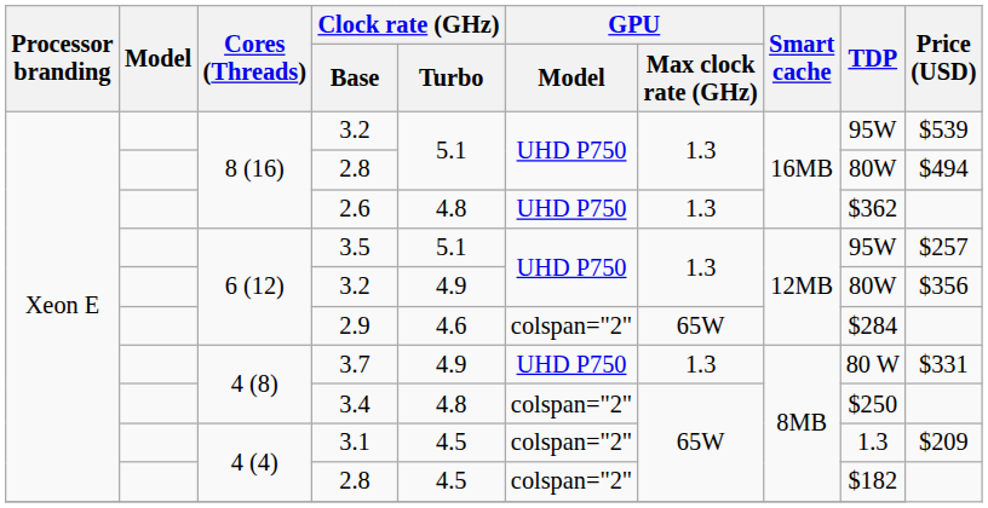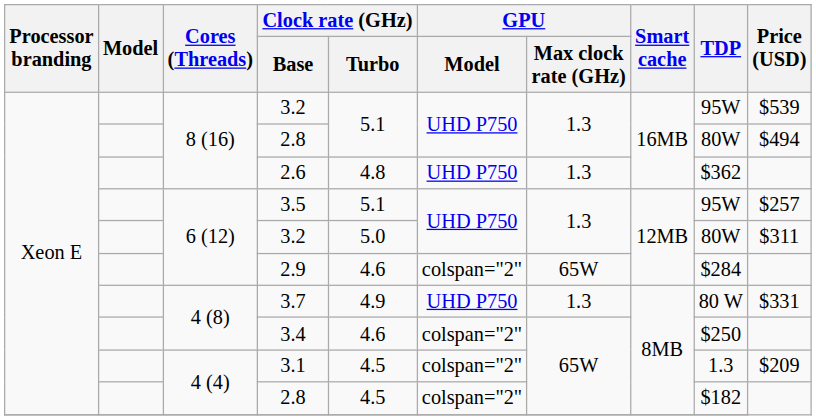6 (12) / 3.2 | Clock rate (GHz) / Turbo: 4.9 -> 5.0
6 (12) / 3.2 | Price (USD): $356 -> $311
3.4 | Clock rate (GHz) / Turbo: 4.8 -> 4.6
